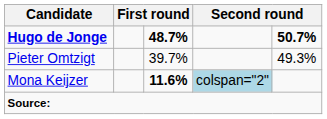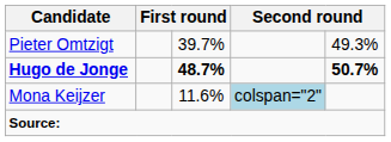rows swapped: Hugo de Jonge <-> Pieter Omtzigt
Mona Keijzer | column 3: bold -> normal
